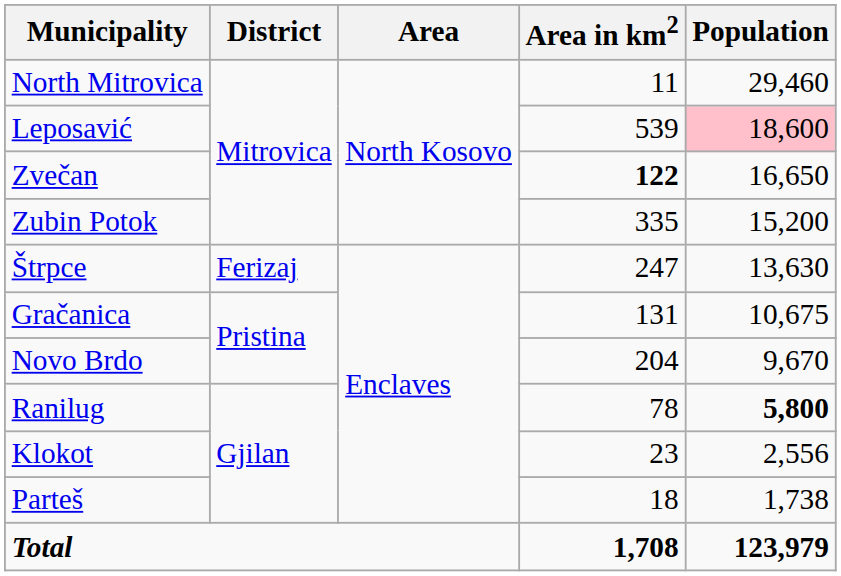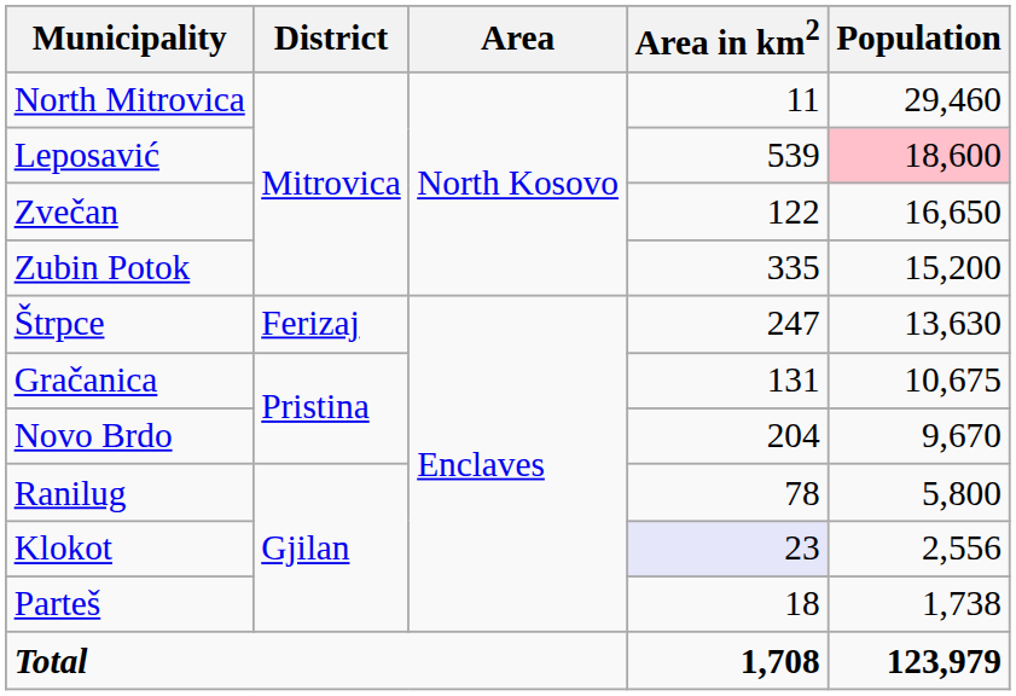Zvečan | Area in km2: bold -> normal
Ranilug | Population: bold -> normal
Klokot | Area in km2: no background -> lavender background
